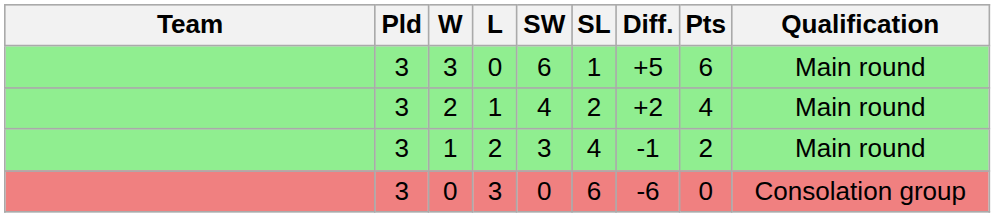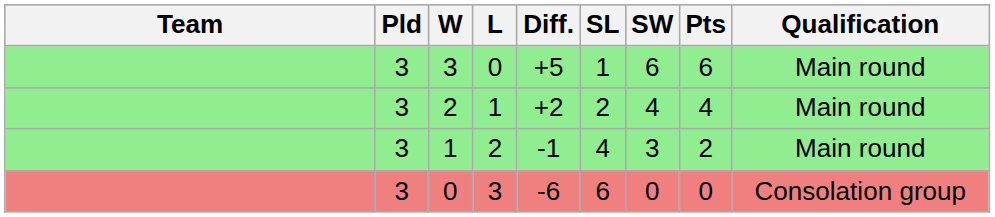columns swapped: SW <-> Diff.
